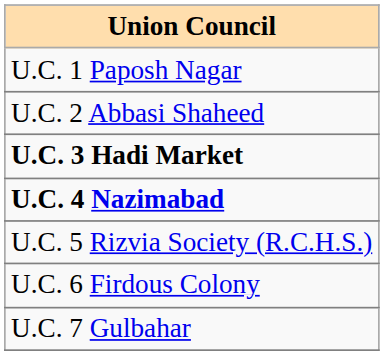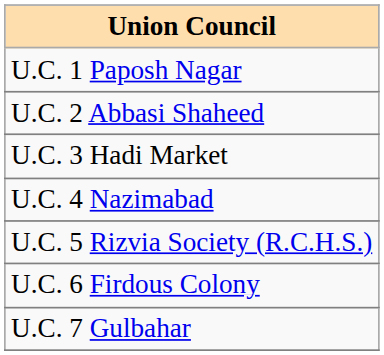row 4 | column 1: bold -> normal
row 5 | column 1: bold -> normal
